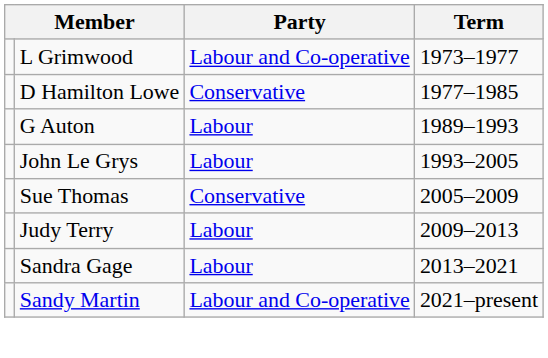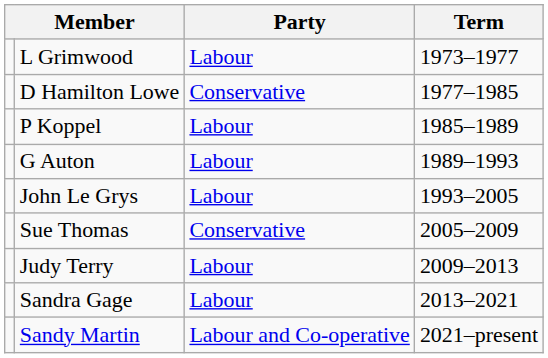L Grimwood | Party: Labour and Co-operative -> Labour
+ row: P Koppel | Labour | 1985–1989
